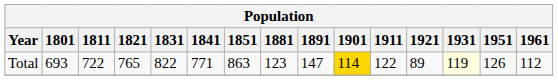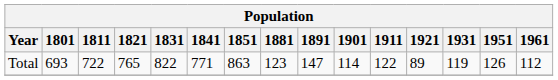row 3 | 1901: gold background -> no background
row 3 | 1931: lightyellow background -> no background
